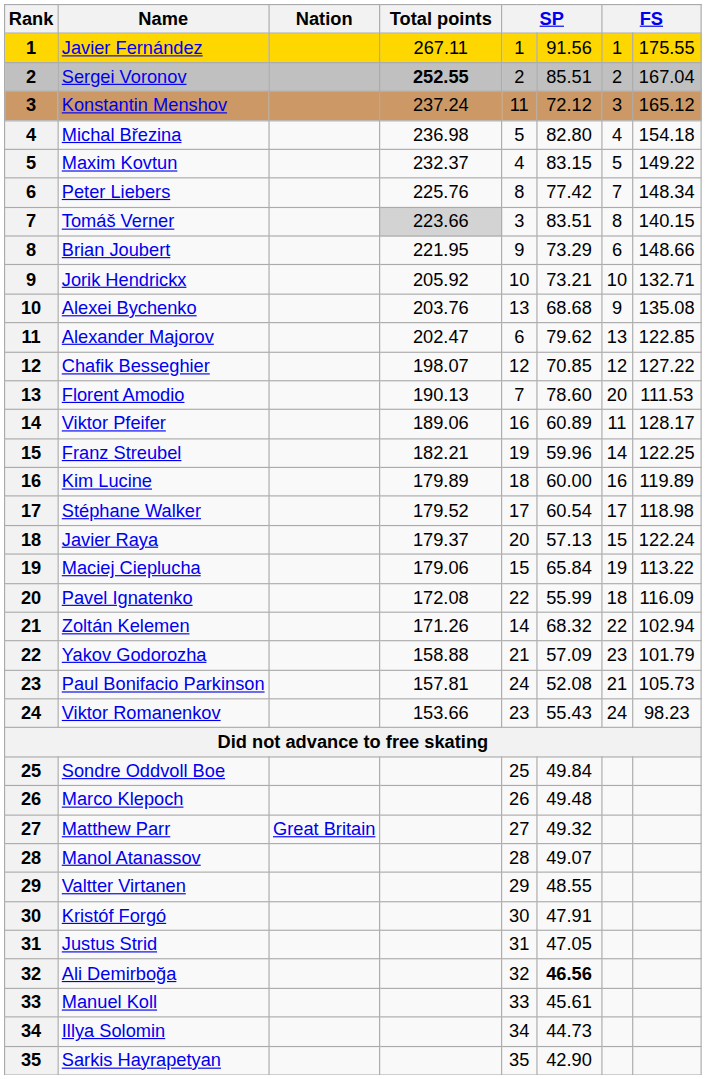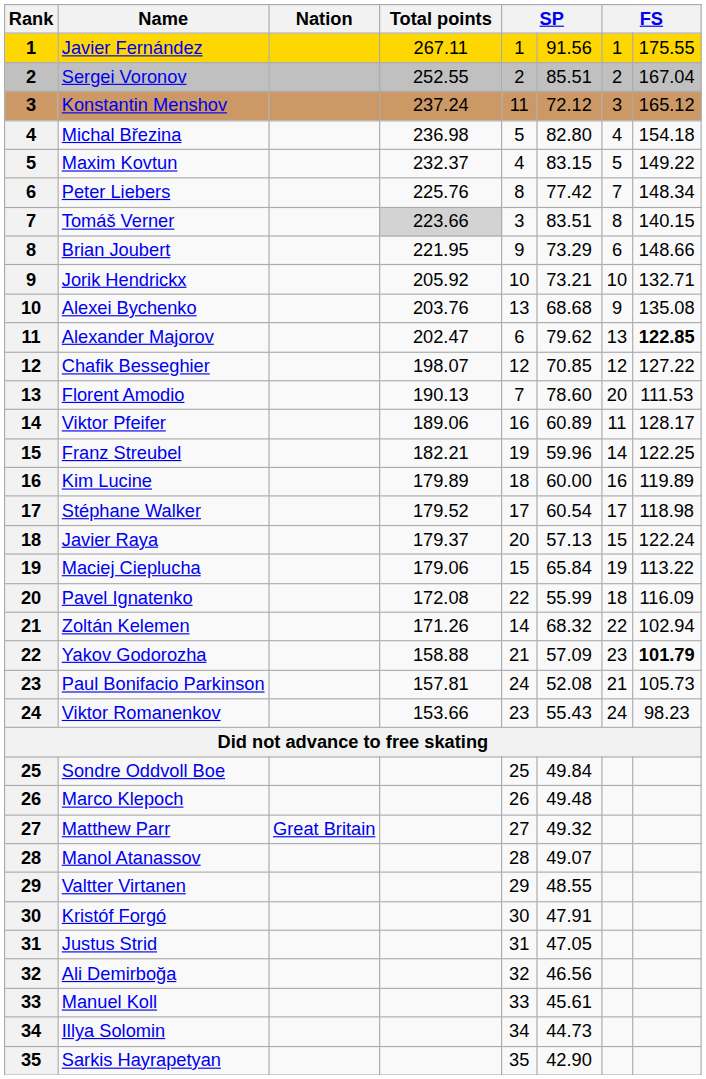Sergei Voronov | Total points: bold -> normal
Alexander Majorov | column 8: normal -> bold
Yakov Godorozha | column 8: normal -> bold
Ali Demirboğa | column 6: bold -> normal
